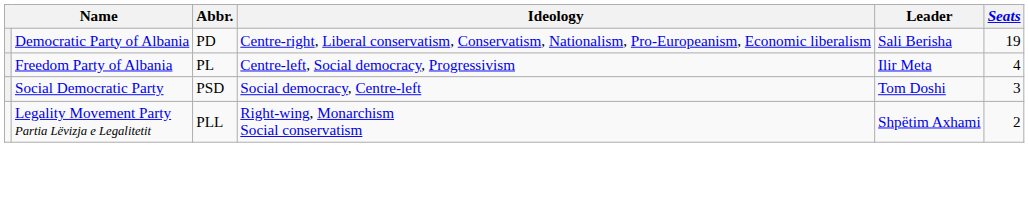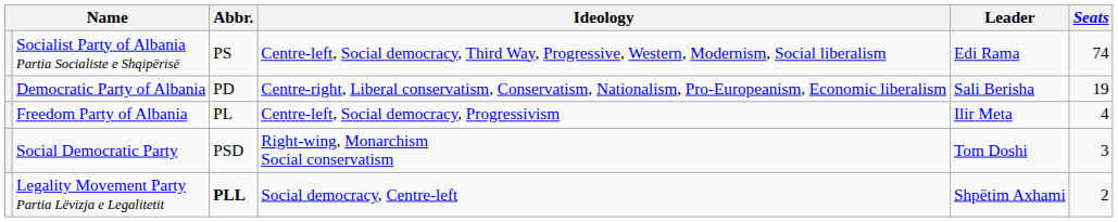+ row: Socialist Party of Albania Partia Socialiste e Shqipërisë | PS | Centre-left, Social democracy, Third Way, Progressive, Western, Modernism, Social liberalism | Edi Rama | 74
Social Democratic Party | Ideology: Social democracy, Centre-left -> Right-wing, Monarchism Social conservatism
Legality Movement Party Partia Lëvizja e Legalitetit | Abbr.: normal -> bold
Legality Movement Party Partia Lëvizja e Legalitetit | Ideology: Right-wing, Monarchism Social conservatism -> Social democracy, Centre-left
